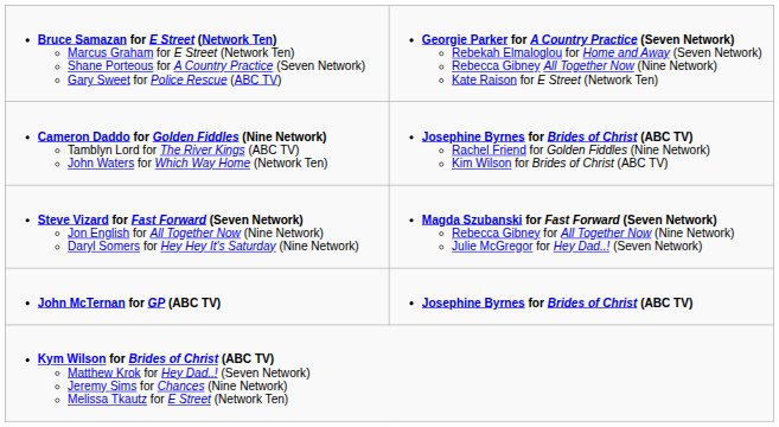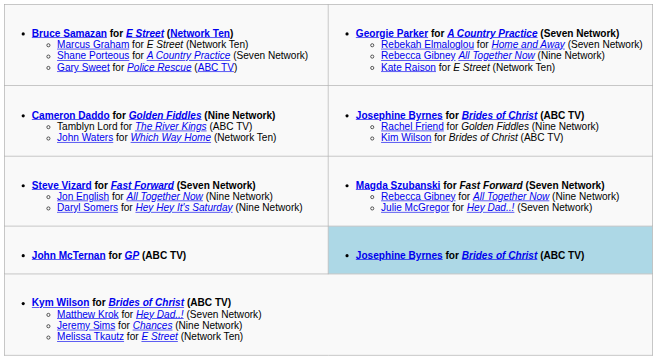John McTernan for GP (ABC TV) | column 2: no background -> lightblue background
